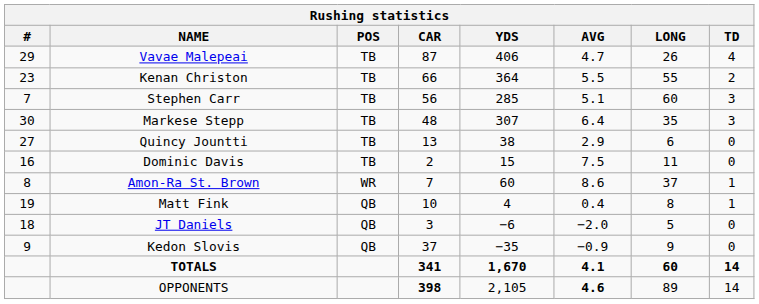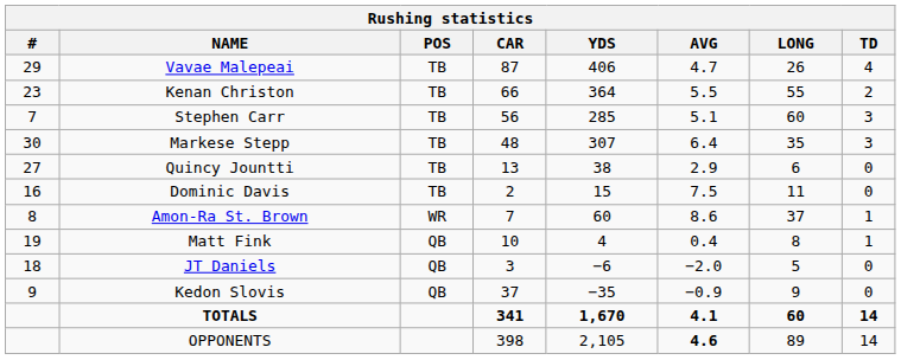OPPONENTS | CAR: bold -> normal
